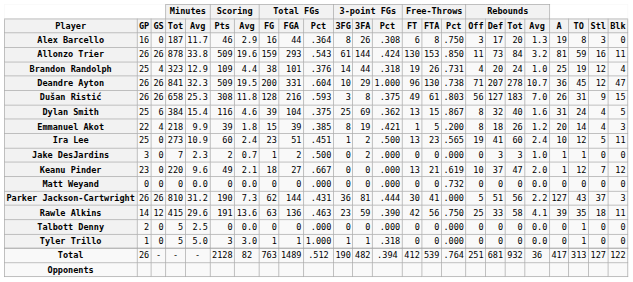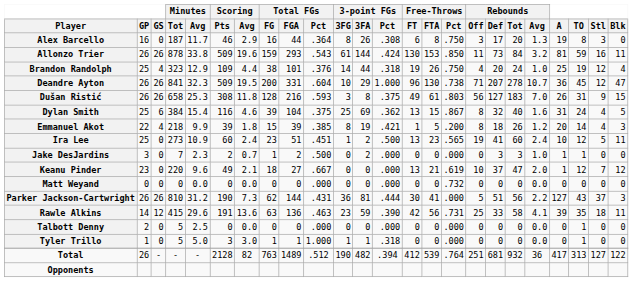Brandon Randolph | Free-Throws / Pct: .731 -> .750
Rawle Alkins | Free-Throws / Pct: .750 -> .731
